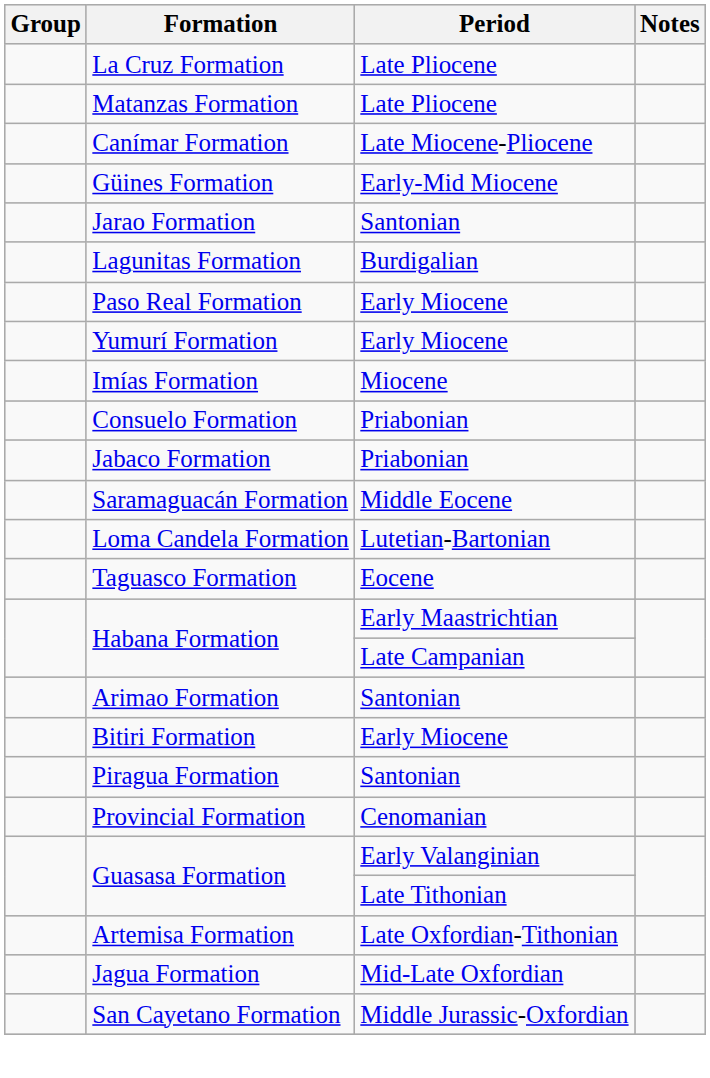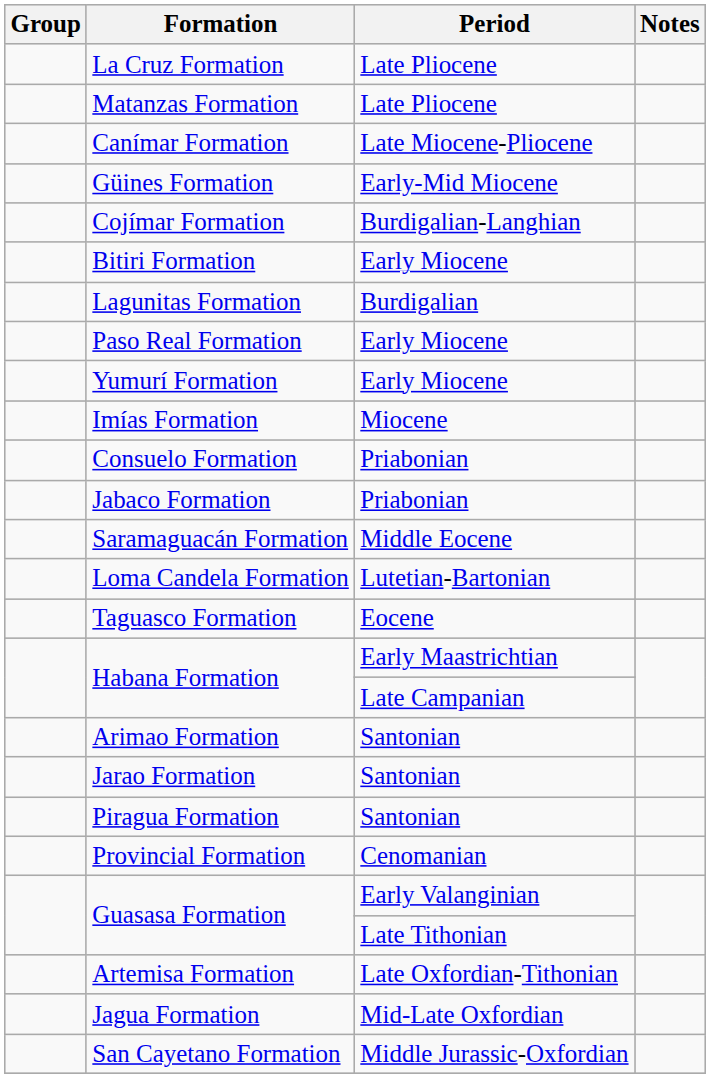+ row: Cojímar Formation | Burdigalian-Langhian
rows swapped: Bitiri Formation <-> Jarao Formation
